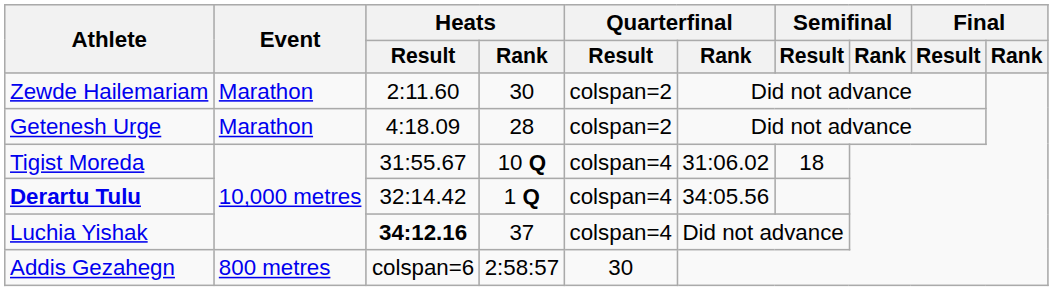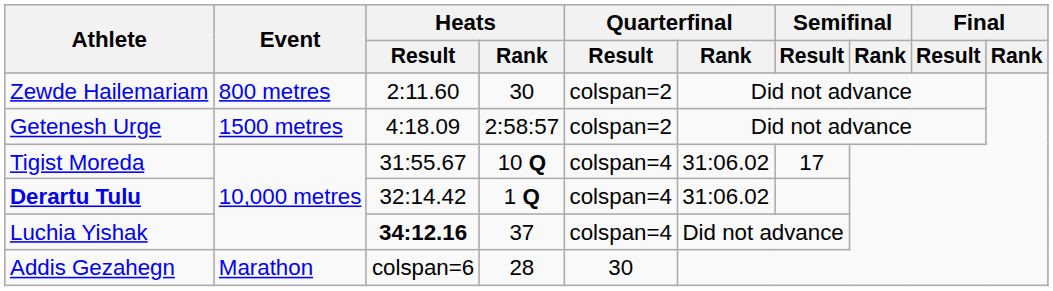Zewde Hailemariam | Event: Marathon -> 800 metres
Getenesh Urge | Event: Marathon -> 1500 metres
Getenesh Urge | Heats / Rank: 28 -> 2:58:57
Tigist Moreda | Semifinal / Result: 18 -> 17
Derartu Tulu | Quarterfinal / Rank: 34:05.56 -> 31:06.02
Addis Gezahegn | Event: 800 metres -> Marathon
Addis Gezahegn | Heats / Rank: 2:58:57 -> 28
